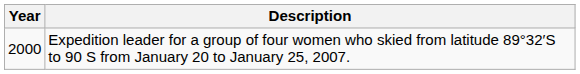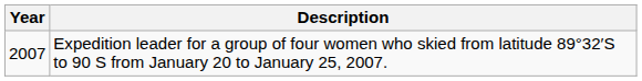row 2 | Year: 2000 -> 2007
